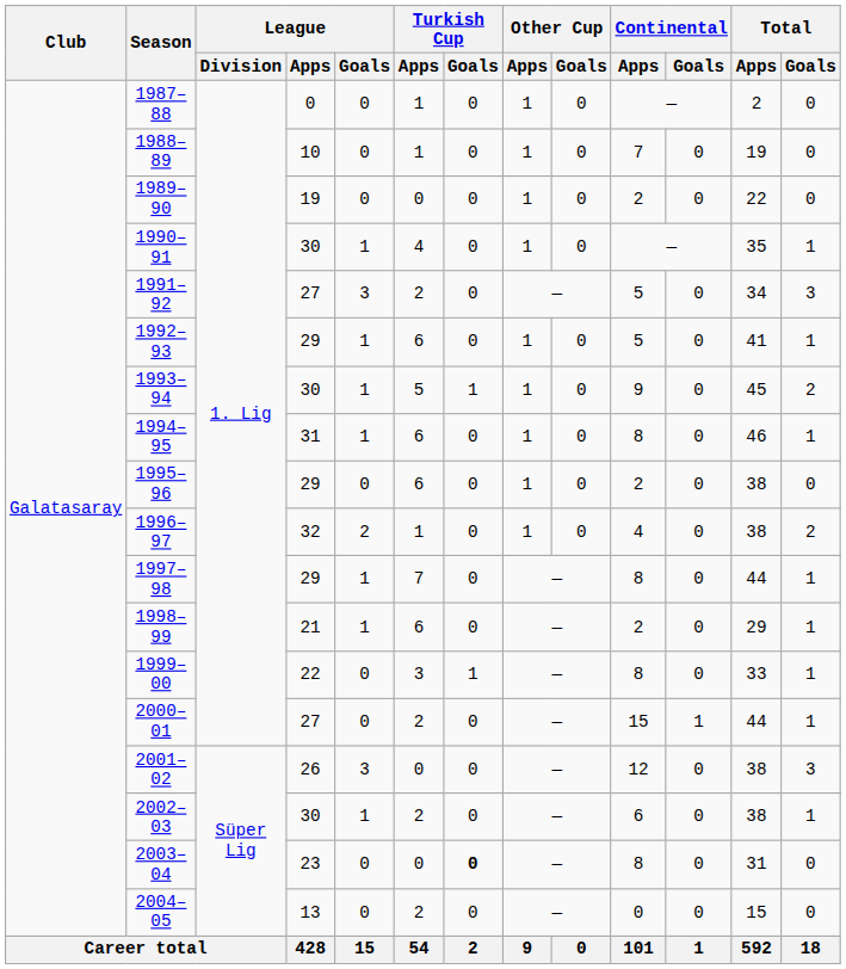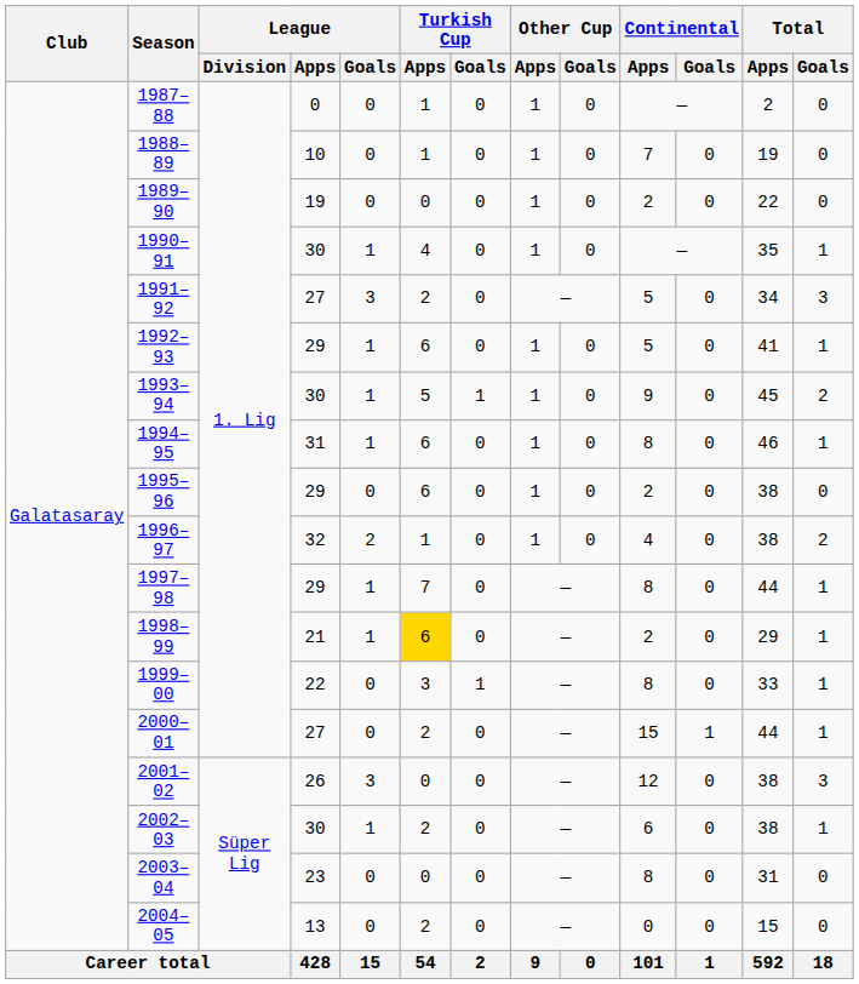1998–99 | Turkish Cup / Apps: no background -> gold background
2003–04 | Turkish Cup / Goals: bold -> normal
